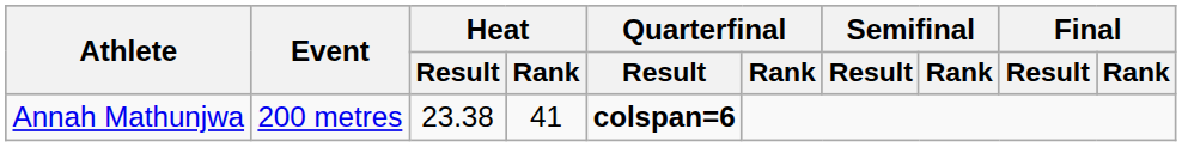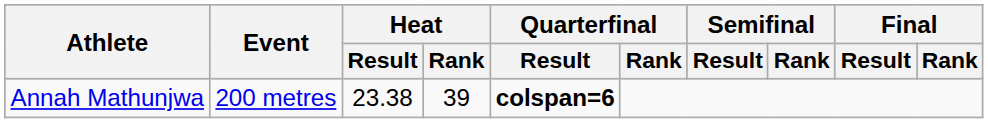Annah Mathunjwa | Heat / Rank: 41 -> 39
